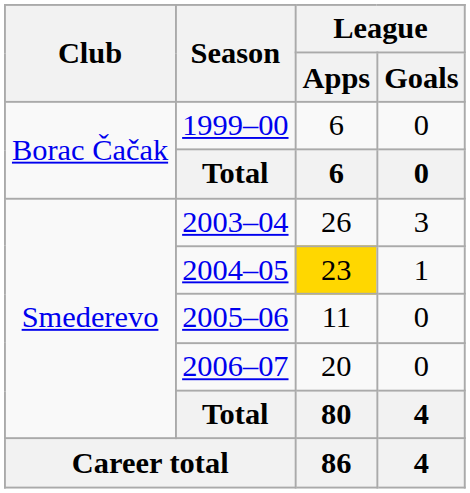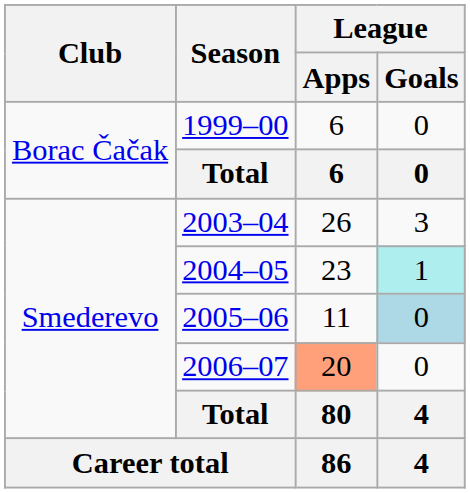2004–05 | League / Apps: gold background -> no background
2004–05 | League / Goals: no background -> paleturquoise background
2005–06 | League / Goals: no background -> lightblue background
2006–07 | League / Apps: no background -> lightsalmon background
